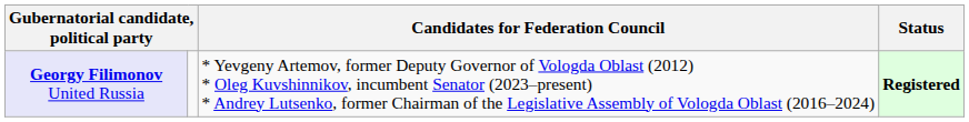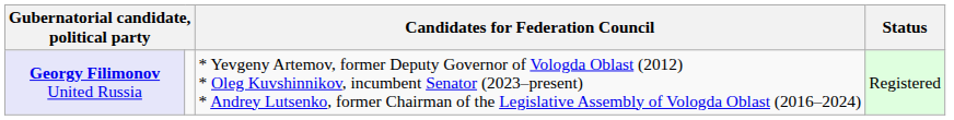Georgy Filimonov United Russia | Status: bold -> normal
